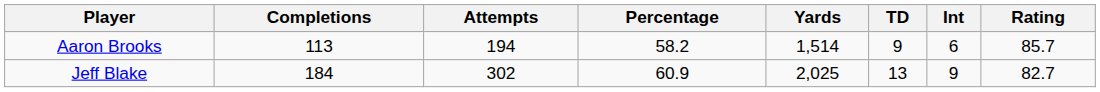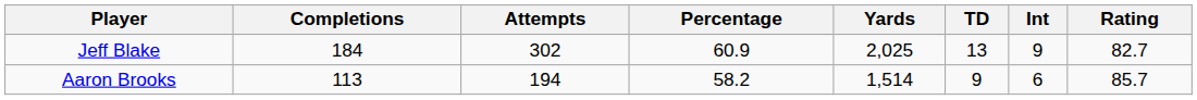rows swapped: Jeff Blake <-> Aaron Brooks
